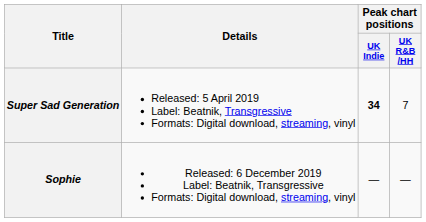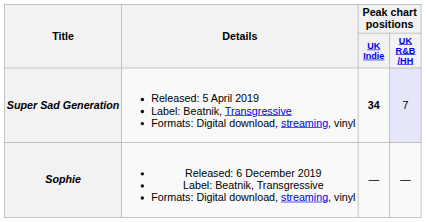Super Sad Generation | Peak chart positions / UK R&B /HH: no background -> lavender background
